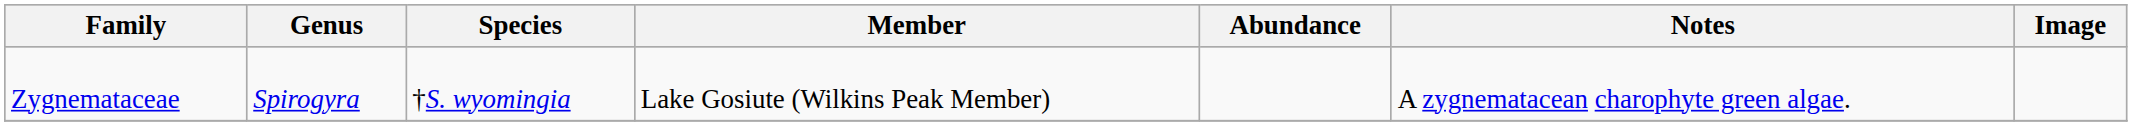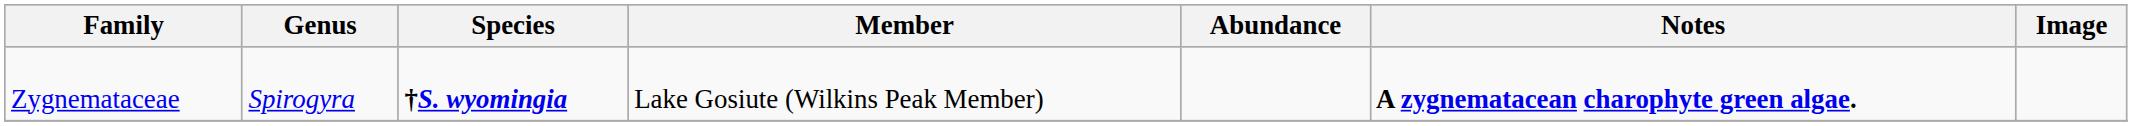Zygnemataceae | Species: normal -> bold
Zygnemataceae | Notes: normal -> bold
